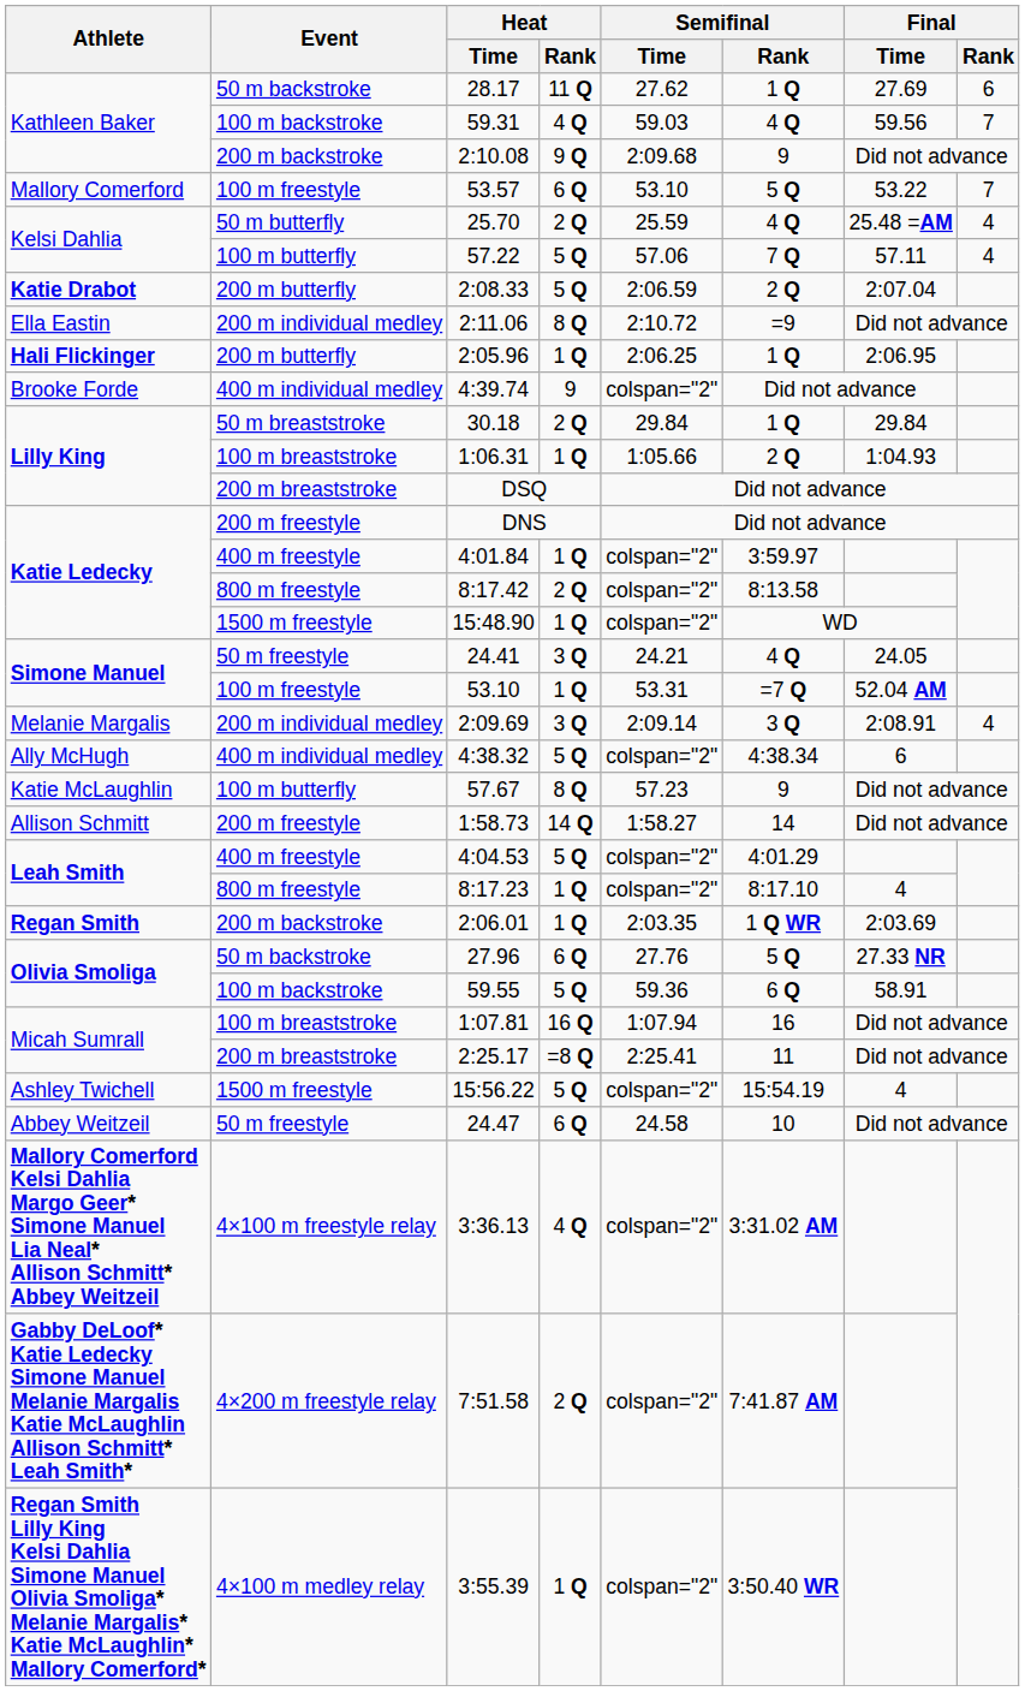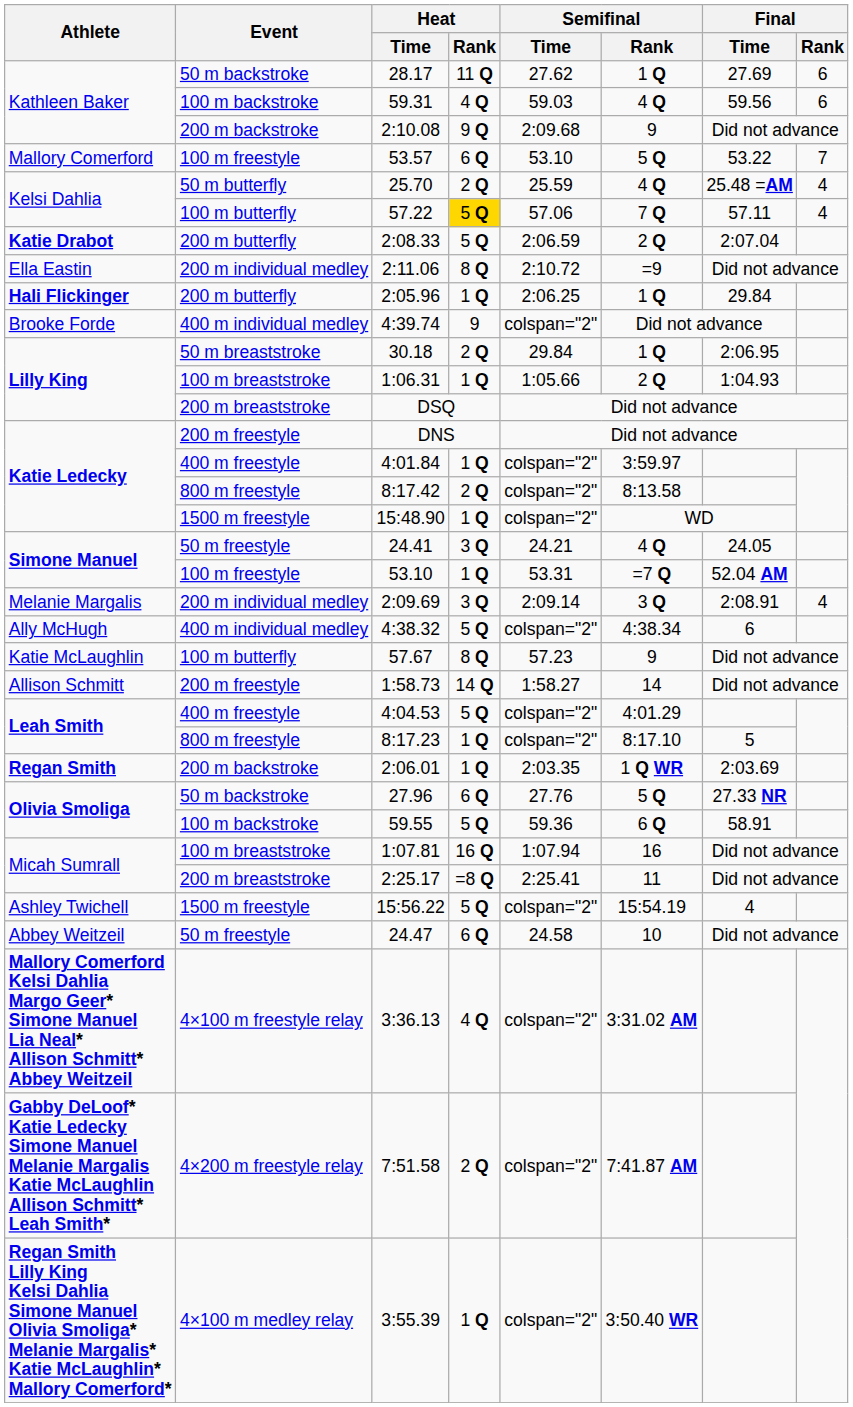59.31 | Final / Rank: 7 -> 6
57.22 | Heat / Rank: no background -> gold background
2:05.96 | Final / Time: 2:06.95 -> 29.84
30.18 | Final / Time: 29.84 -> 2:06.95
8:17.23 | Final / Time: 4 -> 5
